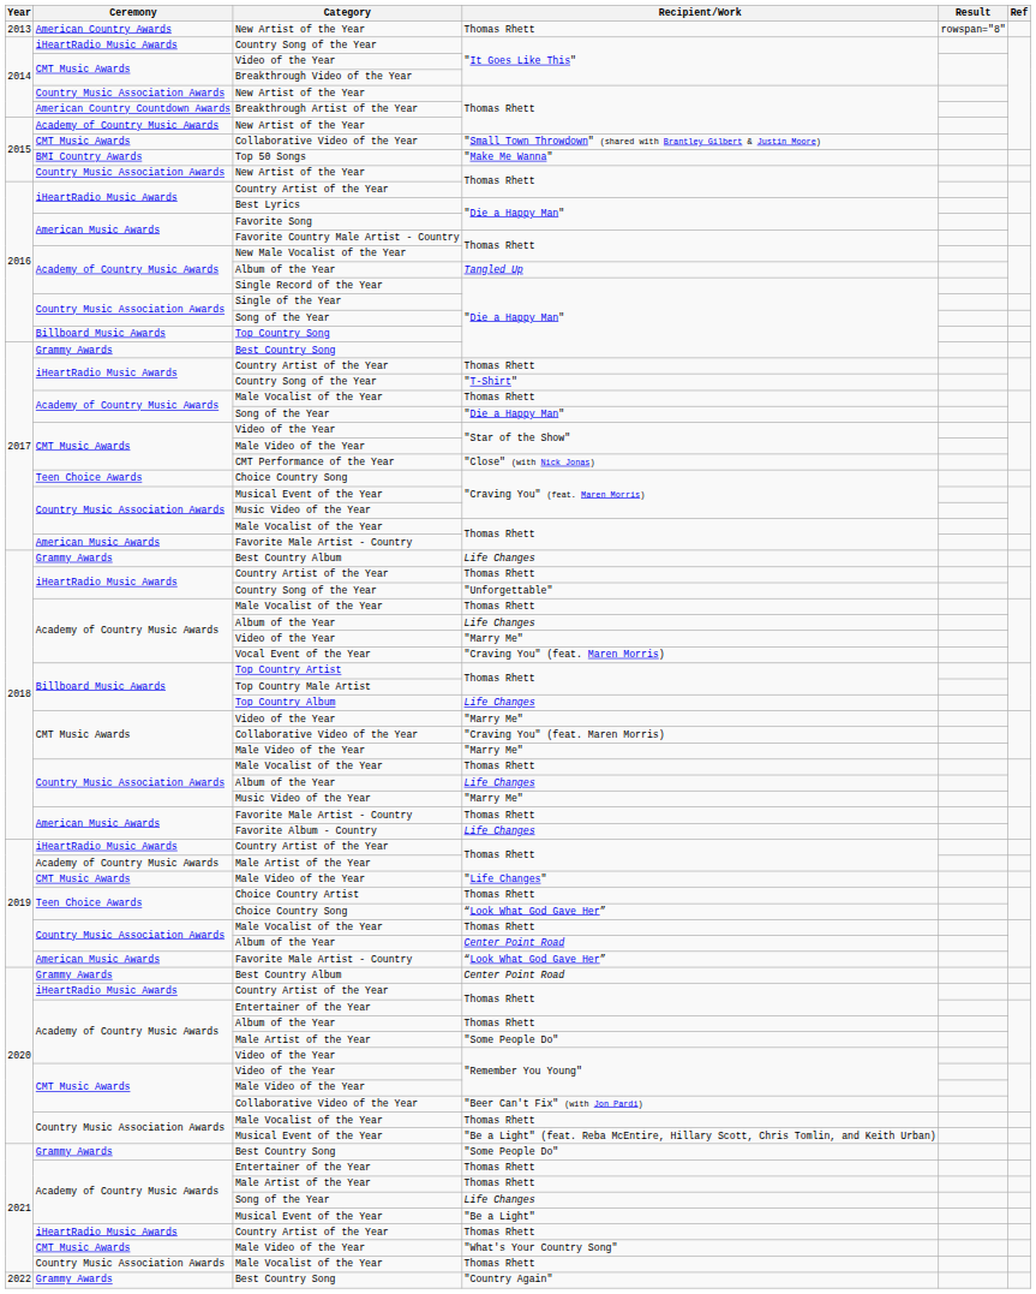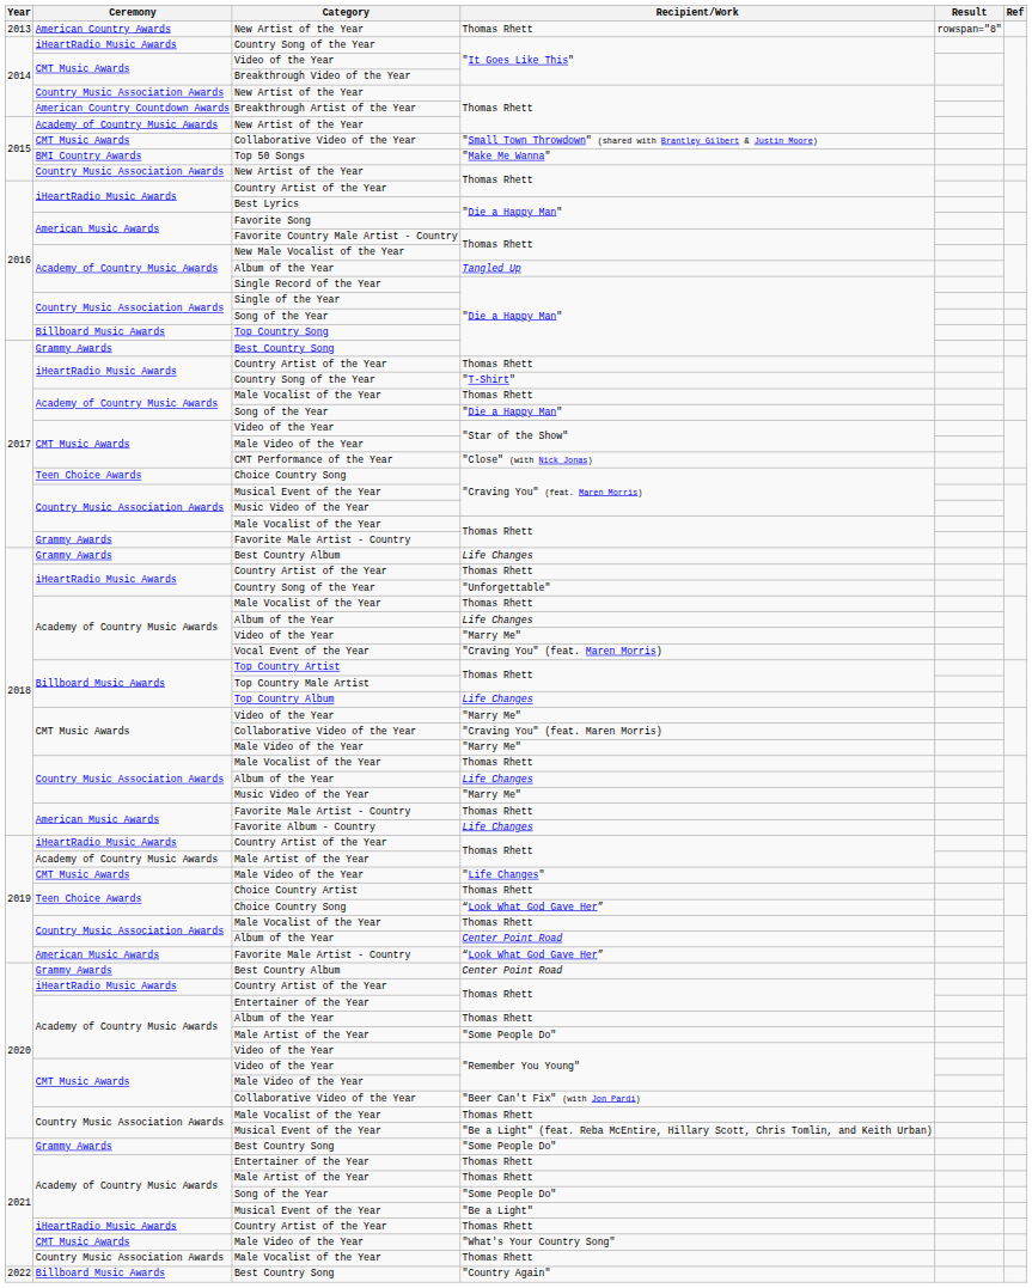2017 / Favorite Male Artist - Country | Ceremony: American Music Awards -> Grammy Awards
2021 / Song of the Year | Recipient/Work: Life Changes -> "Some People Do"
2022 / Best Country Song | Ceremony: Grammy Awards -> Billboard Music Awards
